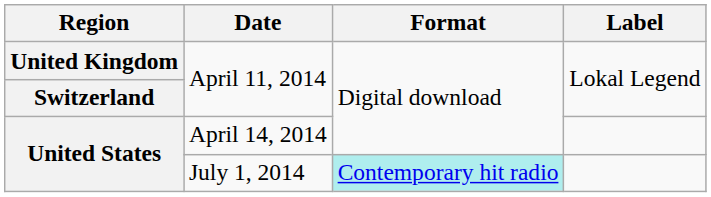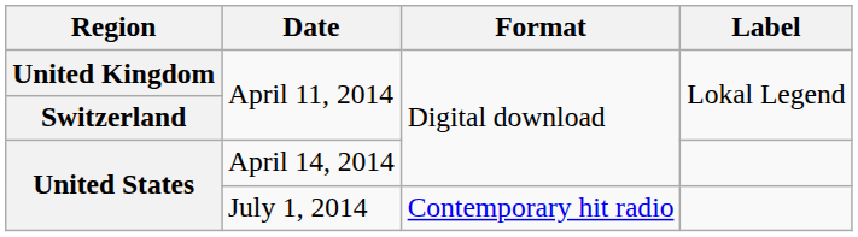July 1, 2014 | Format: paleturquoise background -> no background
